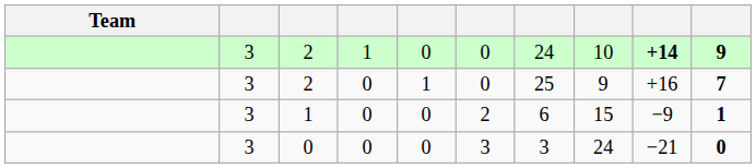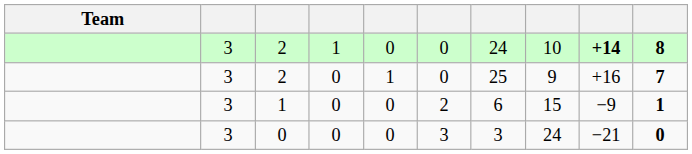row 2 | column 10: 9 -> 8
